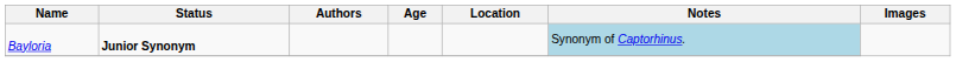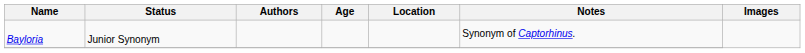Bayloria | Status: bold -> normal
Bayloria | Notes: lightblue background -> no background
